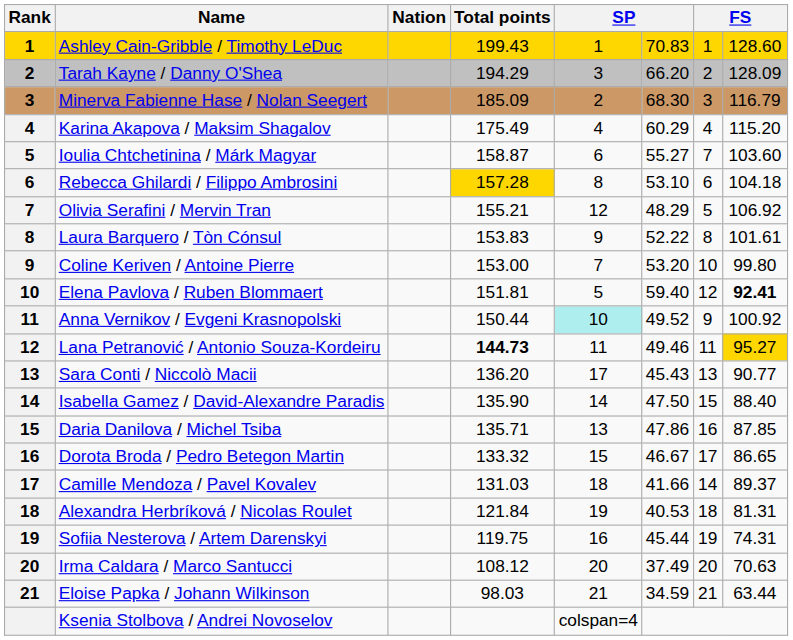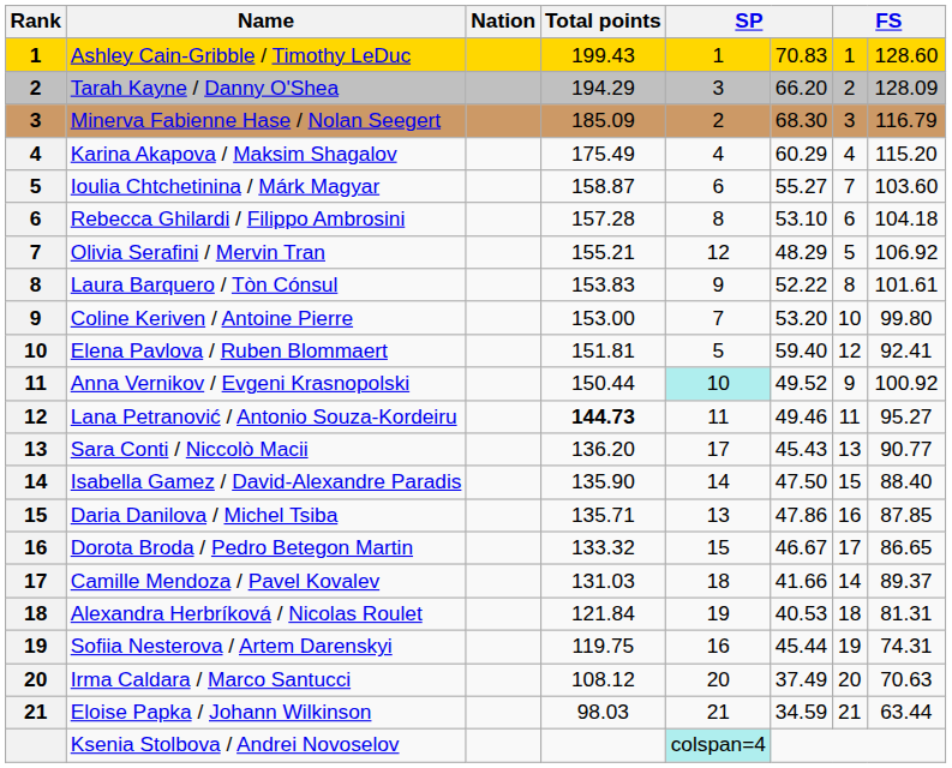Rebecca Ghilardi / Filippo Ambrosini | Total points: gold background -> no background
Elena Pavlova / Ruben Blommaert | column 8: bold -> normal
Lana Petranović / Antonio Souza-Kordeiru | column 8: gold background -> no background
Ksenia Stolbova / Andrei Novoselov | column 5: no background -> paleturquoise background
